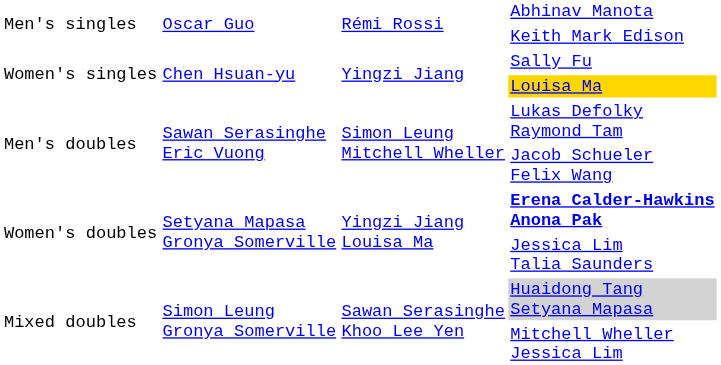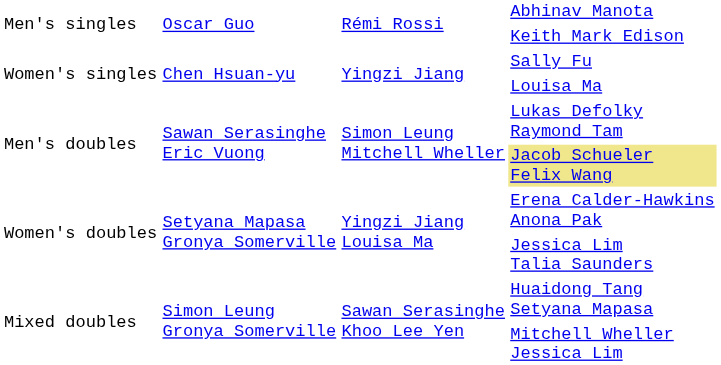Louisa Ma | column 4: gold background -> no background
Jacob Schueler Felix Wang | column 4: no background -> khaki background
Erena Calder-Hawkins Anona Pak | column 4: bold -> normal
Huaidong Tang Setyana Mapasa | column 4: lightgrey background -> no background
